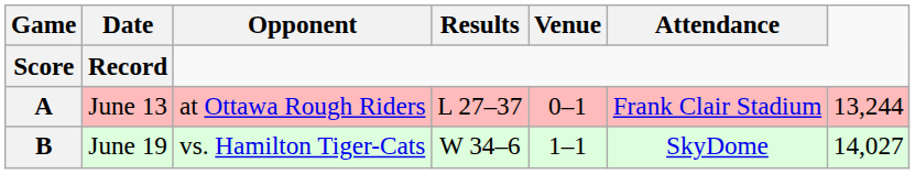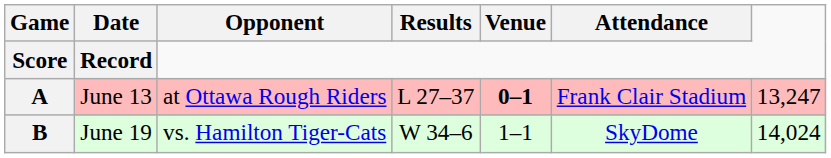A | Venue: normal -> bold
A | column 7: 13,244 -> 13,247
B | column 7: 14,027 -> 14,024
